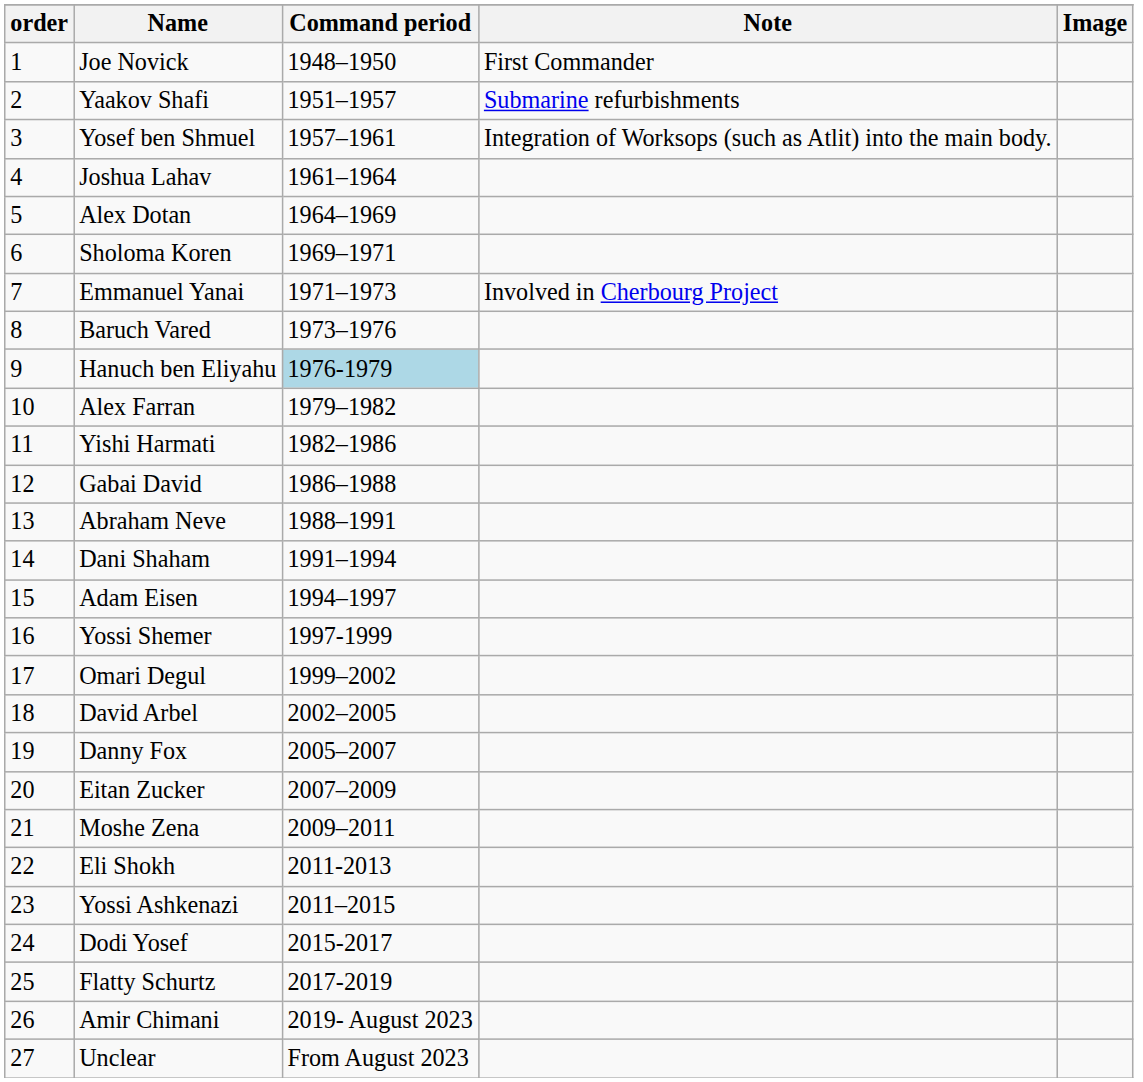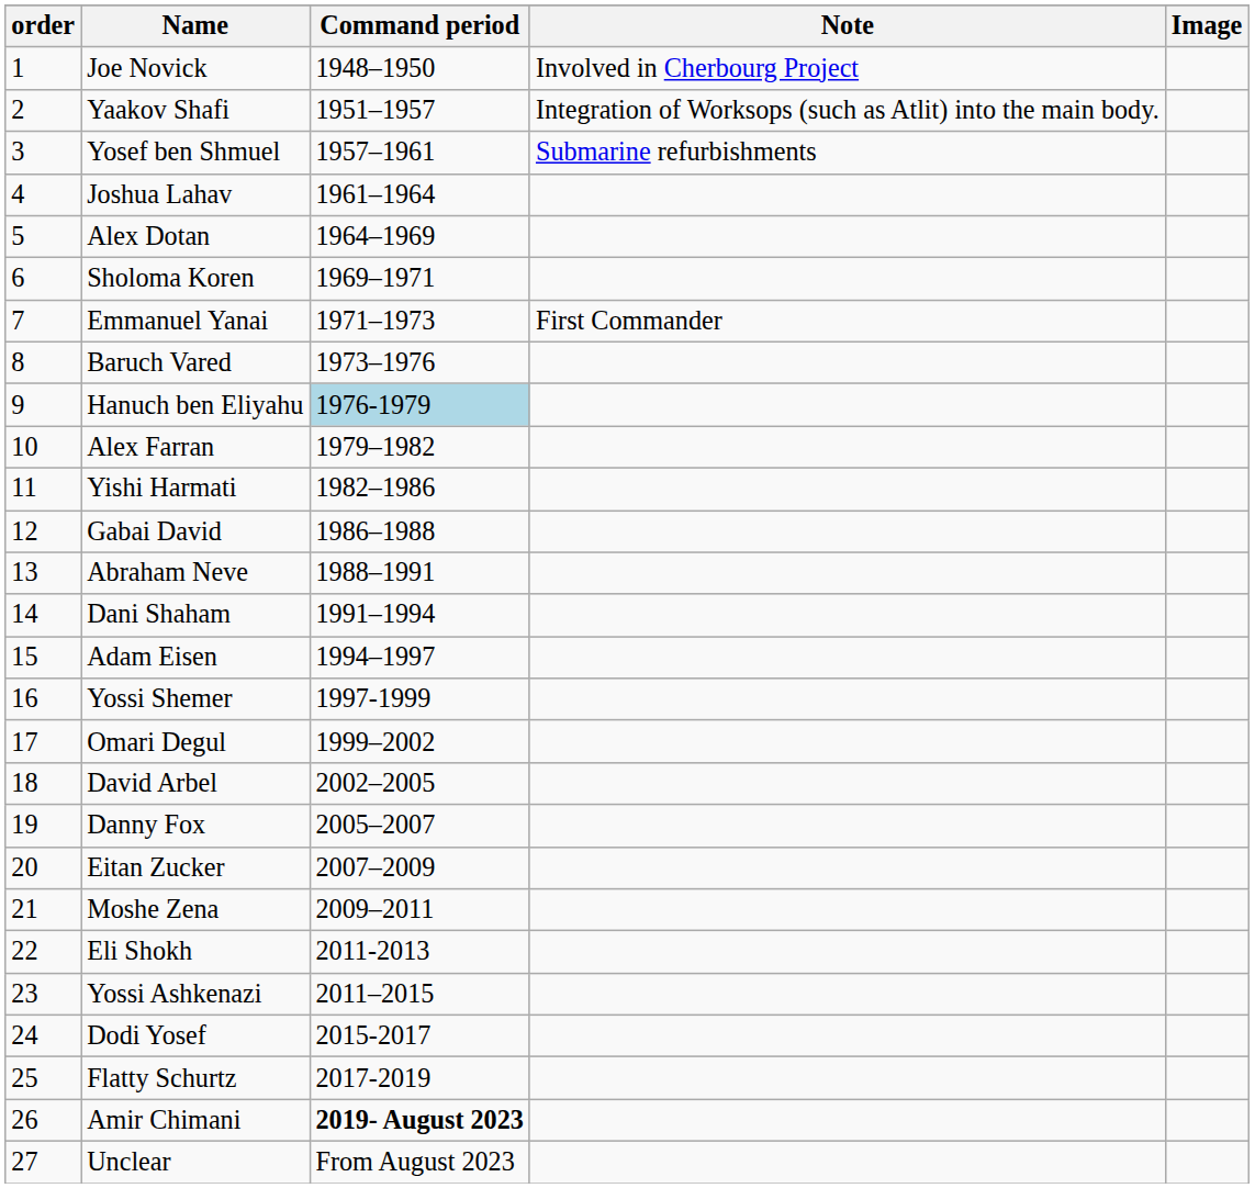Joe Novick | Note: First Commander -> Involved in Cherbourg Project
Yaakov Shafi | Note: Submarine refurbishments -> Integration of Worksops (such as Atlit) into the main body.
Yosef ben Shmuel | Note: Integration of Worksops (such as Atlit) into the main body. -> Submarine refurbishments
Emmanuel Yanai | Note: Involved in Cherbourg Project -> First Commander
Amir Chimani | Command period: normal -> bold
